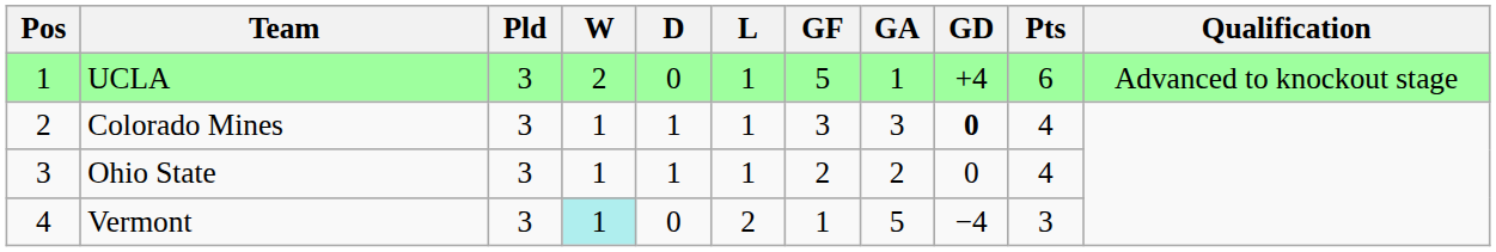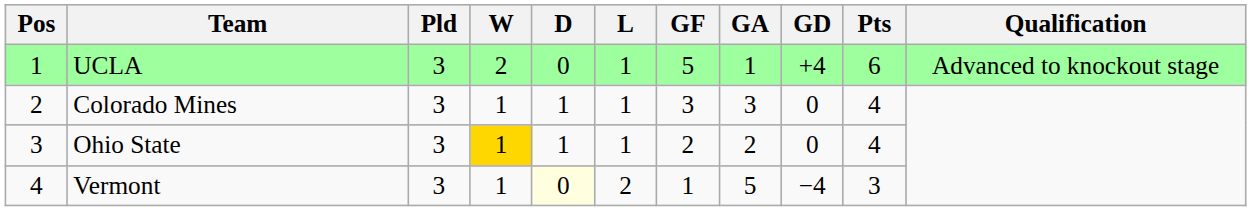Colorado Mines | GD: bold -> normal
Ohio State | W: no background -> gold background
Vermont | W: paleturquoise background -> no background
Vermont | D: no background -> lightyellow background
